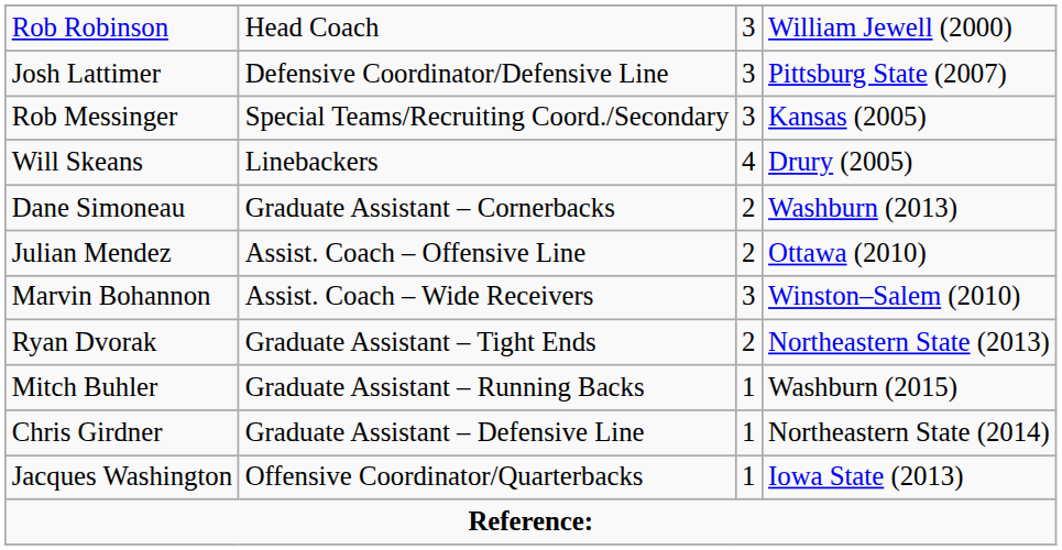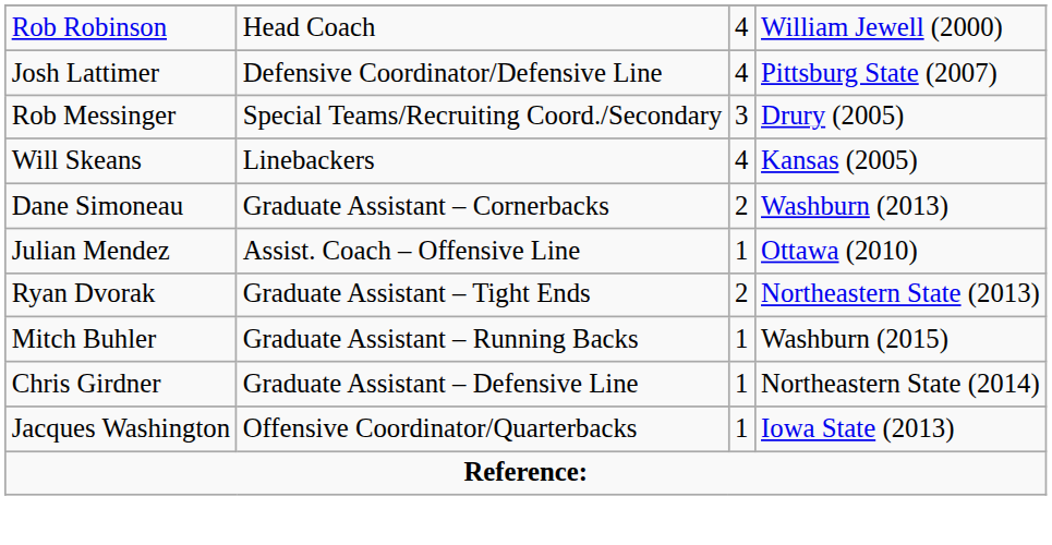Rob Robinson | column 3: 3 -> 4
Josh Lattimer | column 3: 3 -> 4
Rob Messinger | column 4: Kansas (2005) -> Drury (2005)
Will Skeans | column 4: Drury (2005) -> Kansas (2005)
Julian Mendez | column 3: 2 -> 1
- row: Marvin Bohannon | Assist. Coach – Wide Receivers | 3 | Winston–Salem (2010)
